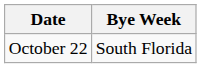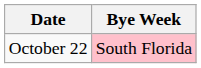October 22 | column 2: no background -> pink background
